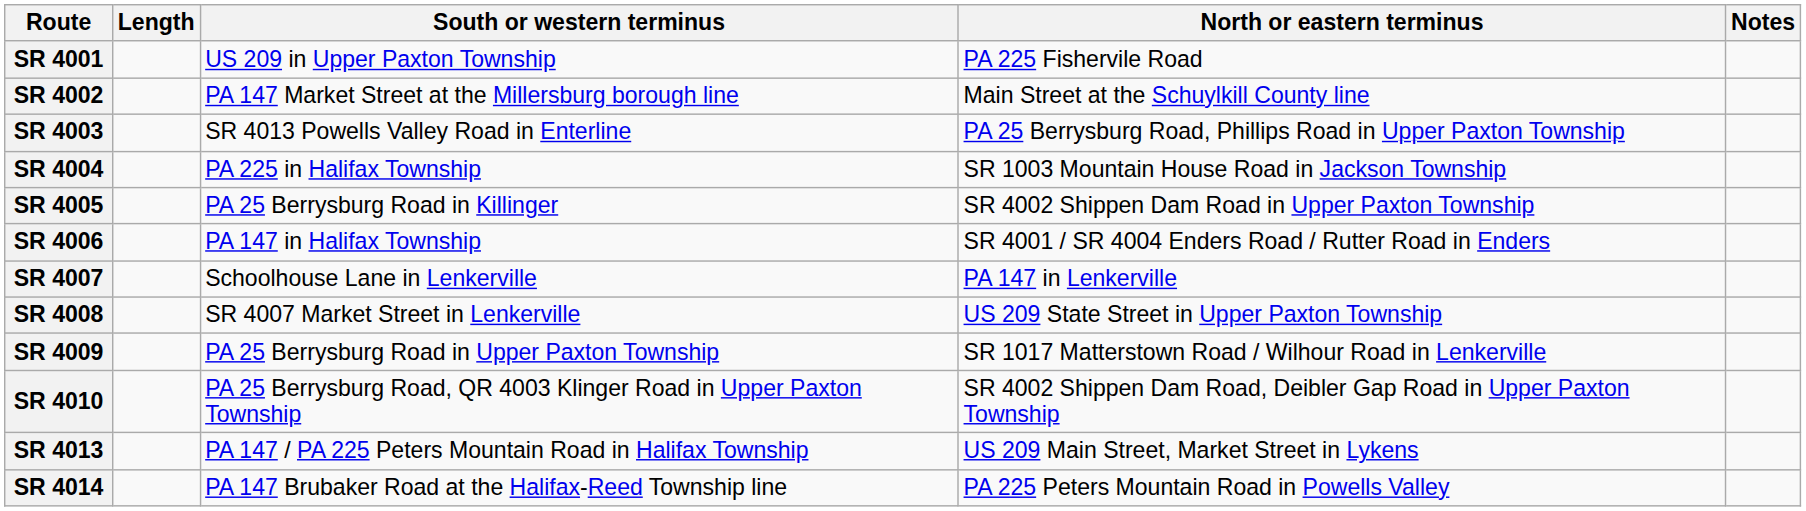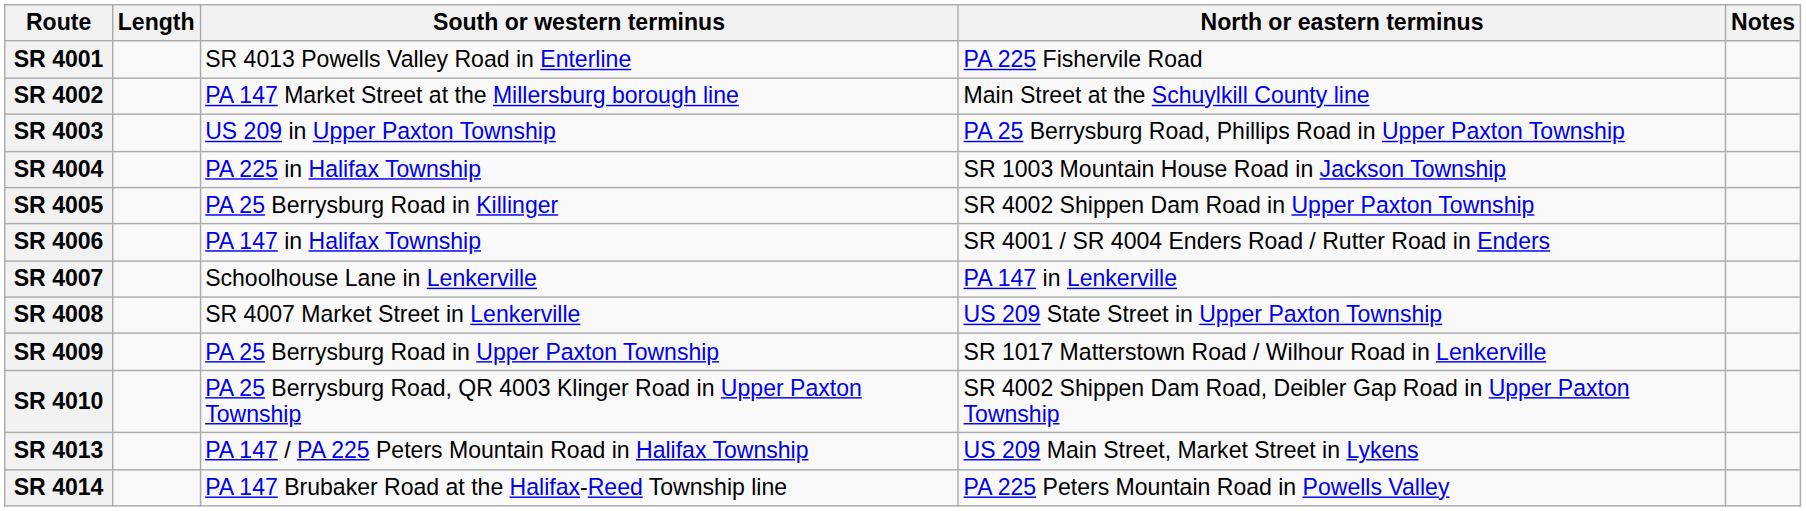SR 4001 | South or western terminus: US 209 in Upper Paxton Township -> SR 4013 Powells Valley Road in Enterline
SR 4003 | South or western terminus: SR 4013 Powells Valley Road in Enterline -> US 209 in Upper Paxton Township
